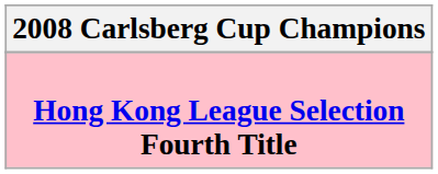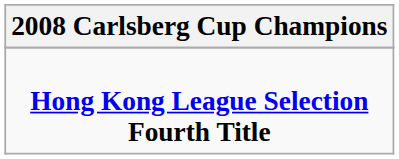row 2 | column 1: pink background -> no background
